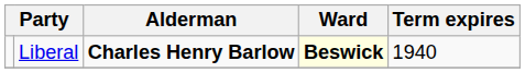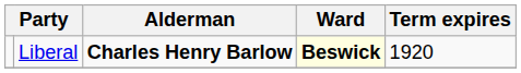Liberal | Term expires: 1940 -> 1920
